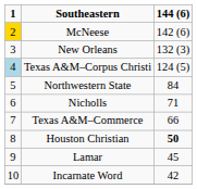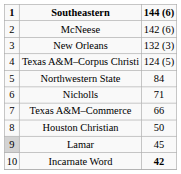McNeese | 1: gold background -> no background
Texas A&M–Corpus Christi | 1: lightblue background -> no background
Houston Christian | 144 (6): bold -> normal
Lamar | 1: no background -> lightgrey background
Incarnate Word | 144 (6): normal -> bold
